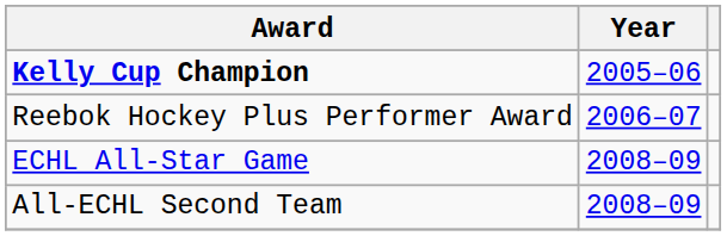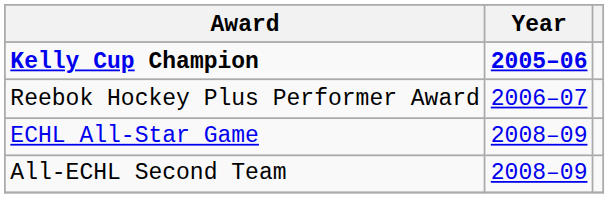Kelly Cup Champion | Year: normal -> bold
